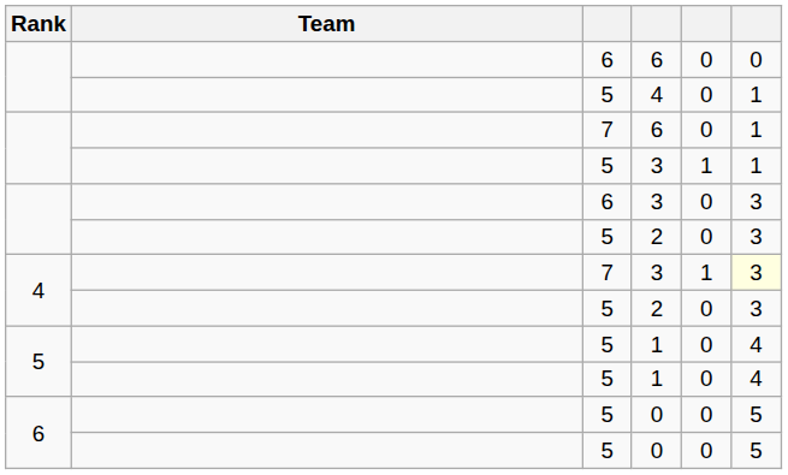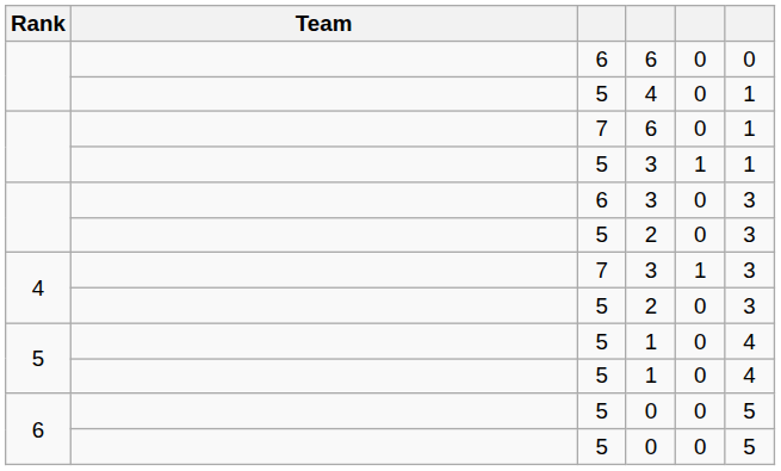7 / 3 | column 6: lightyellow background -> no background
